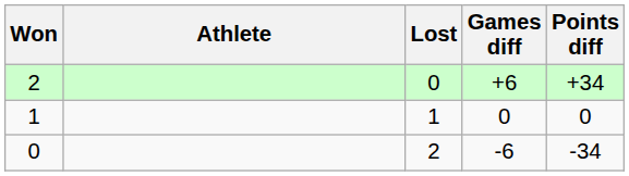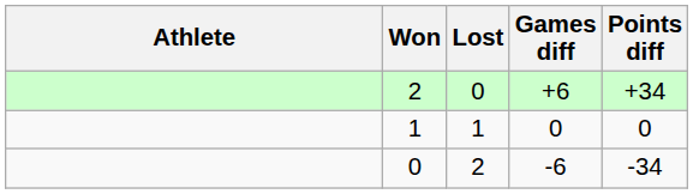columns swapped: Athlete <-> Won
